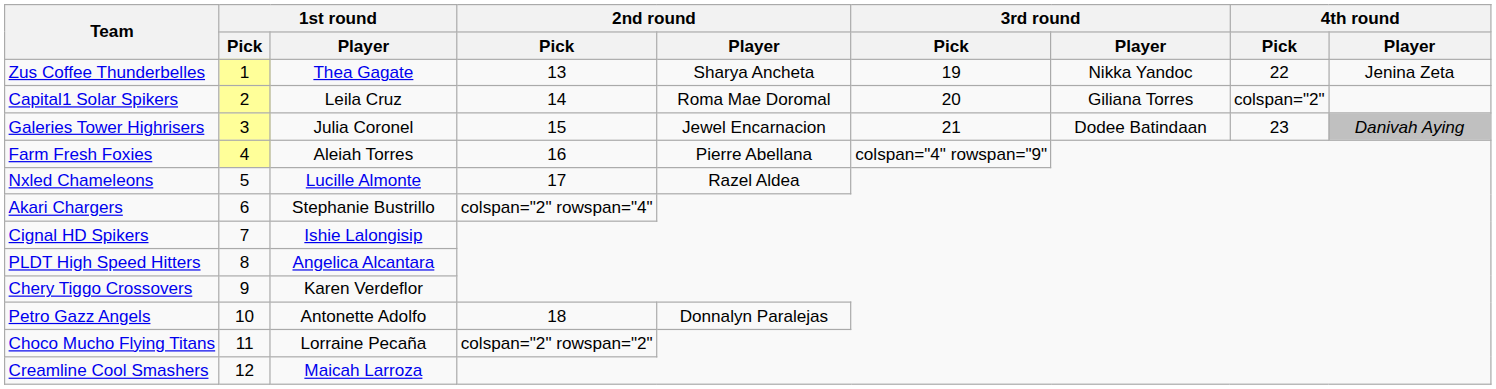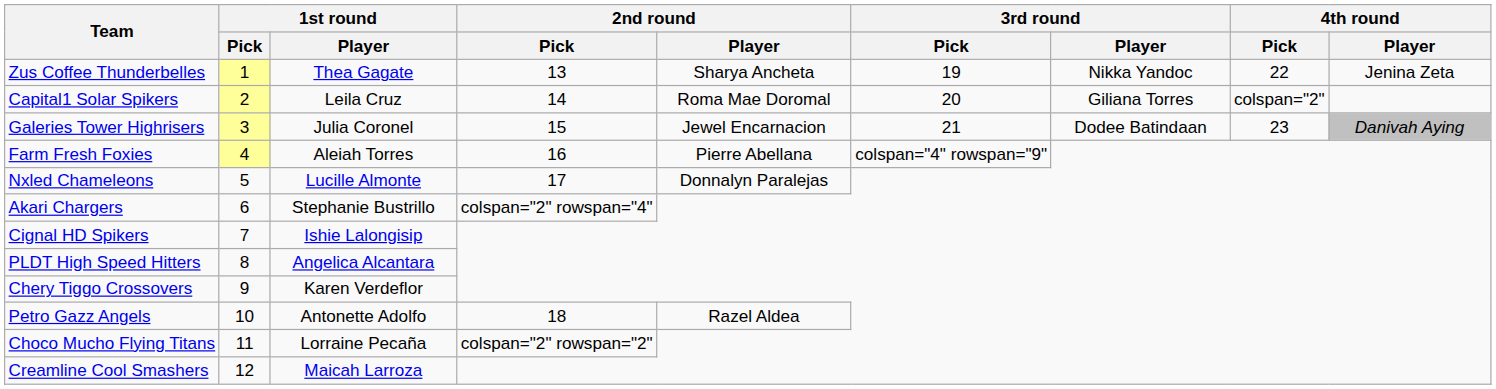Nxled Chameleons | 2nd round / Player: Razel Aldea -> Donnalyn Paralejas
Petro Gazz Angels | 2nd round / Player: Donnalyn Paralejas -> Razel Aldea
